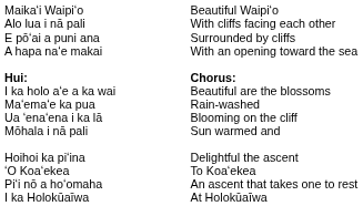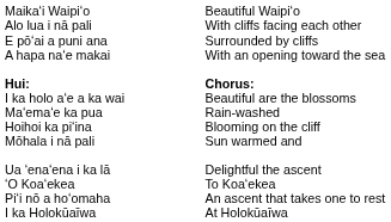row 8 | column 1: Ua ʻenaʻena i ka lā -> Hoihoi ka piʻina
row 10 | column 1: Hoihoi ka piʻina -> Ua ʻenaʻena i ka lā
